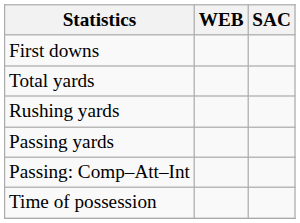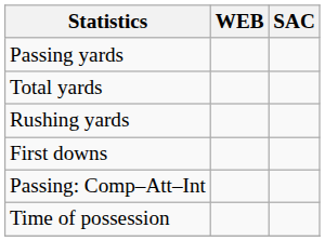rows swapped: First downs <-> Passing yards
